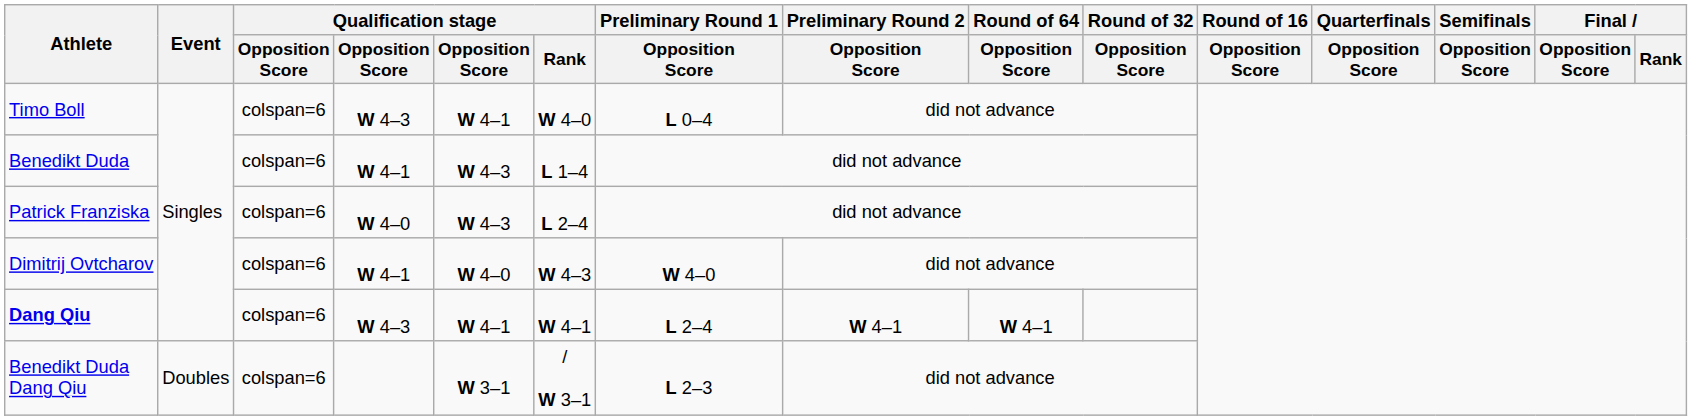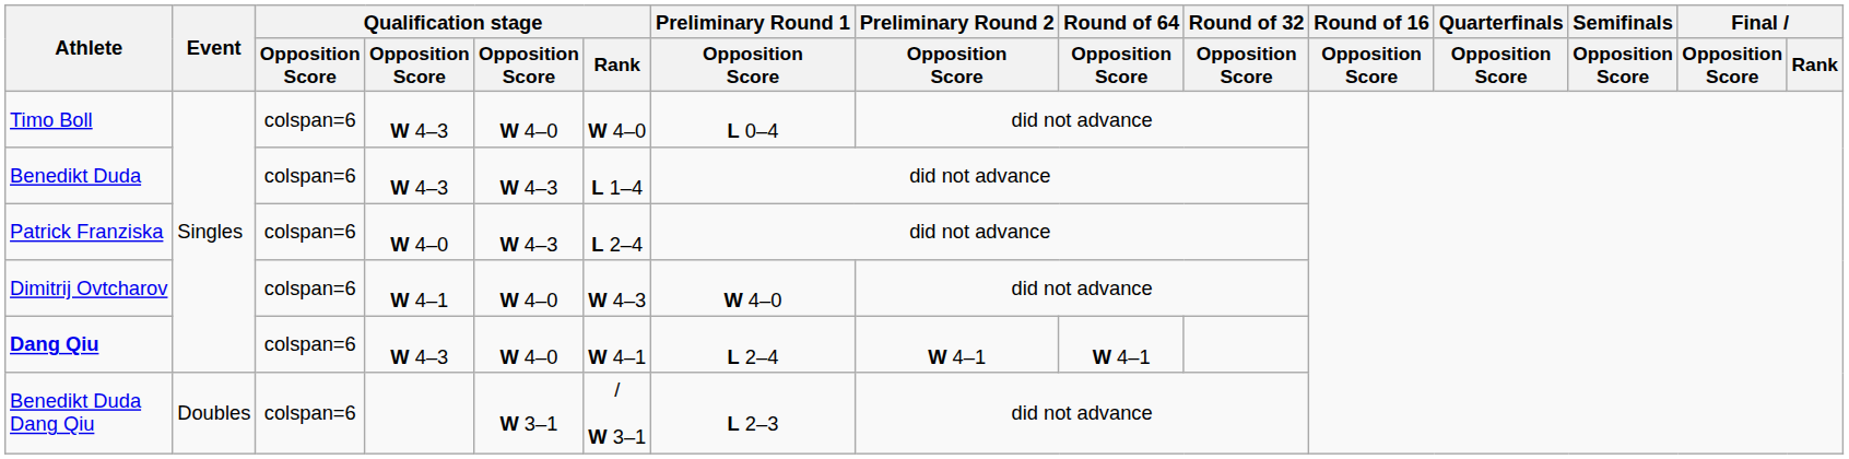Timo Boll | column 5: W 4–1 -> W 4–0
Benedikt Duda | column 4: W 4–1 -> W 4–3
Dang Qiu | column 5: W 4–1 -> W 4–0
